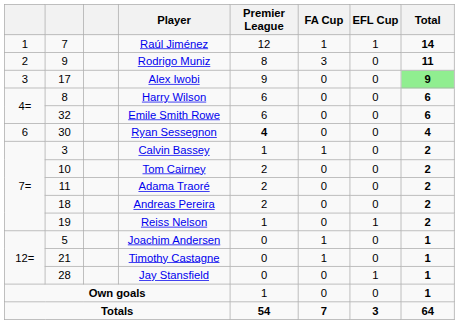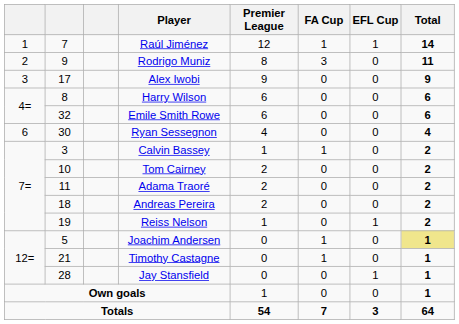Alex Iwobi | Total: lightgreen background -> no background
Ryan Sessegnon | Premier League: bold -> normal
Joachim Andersen | Total: no background -> khaki background
